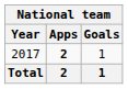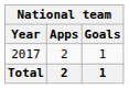2017 | Apps: bold -> normal
